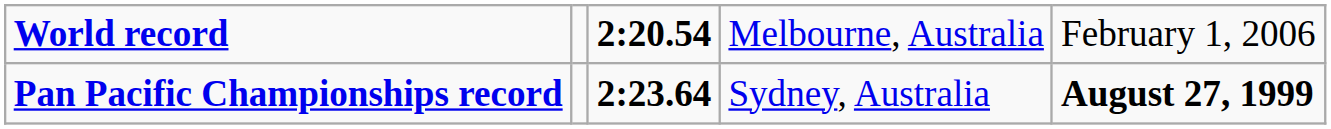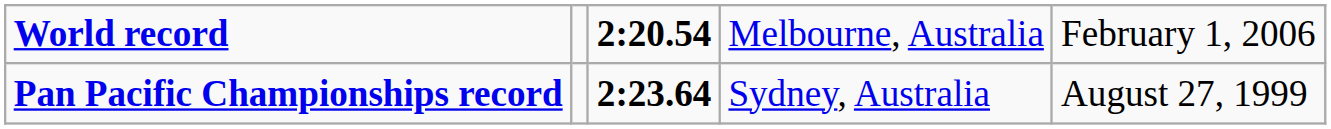Pan Pacific Championships record | column 5: bold -> normal
